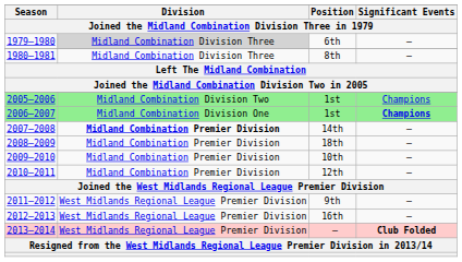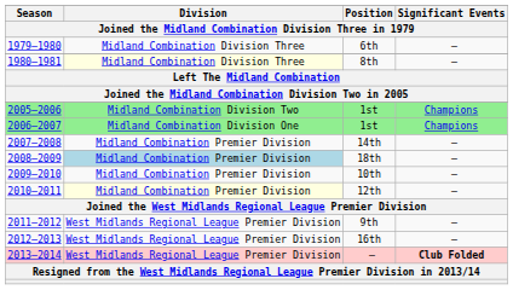6th | Division: lightgrey background -> no background
8th | Division: no background -> lightyellow background
2006–2007 / 1st | Significant Events: bold -> normal
14th | Division: bold -> normal
18th | Division: no background -> lightblue background
12th | Division: no background -> lightyellow background
